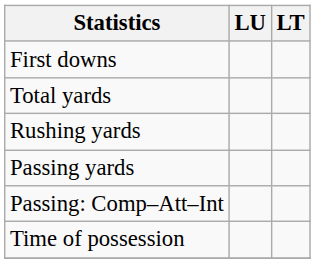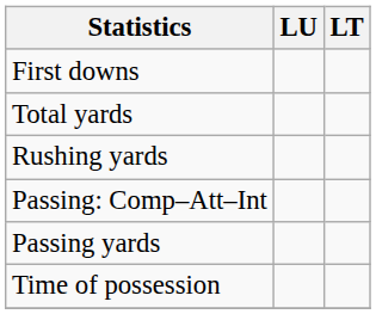rows swapped: Passing yards <-> Passing: Comp–Att–Int
